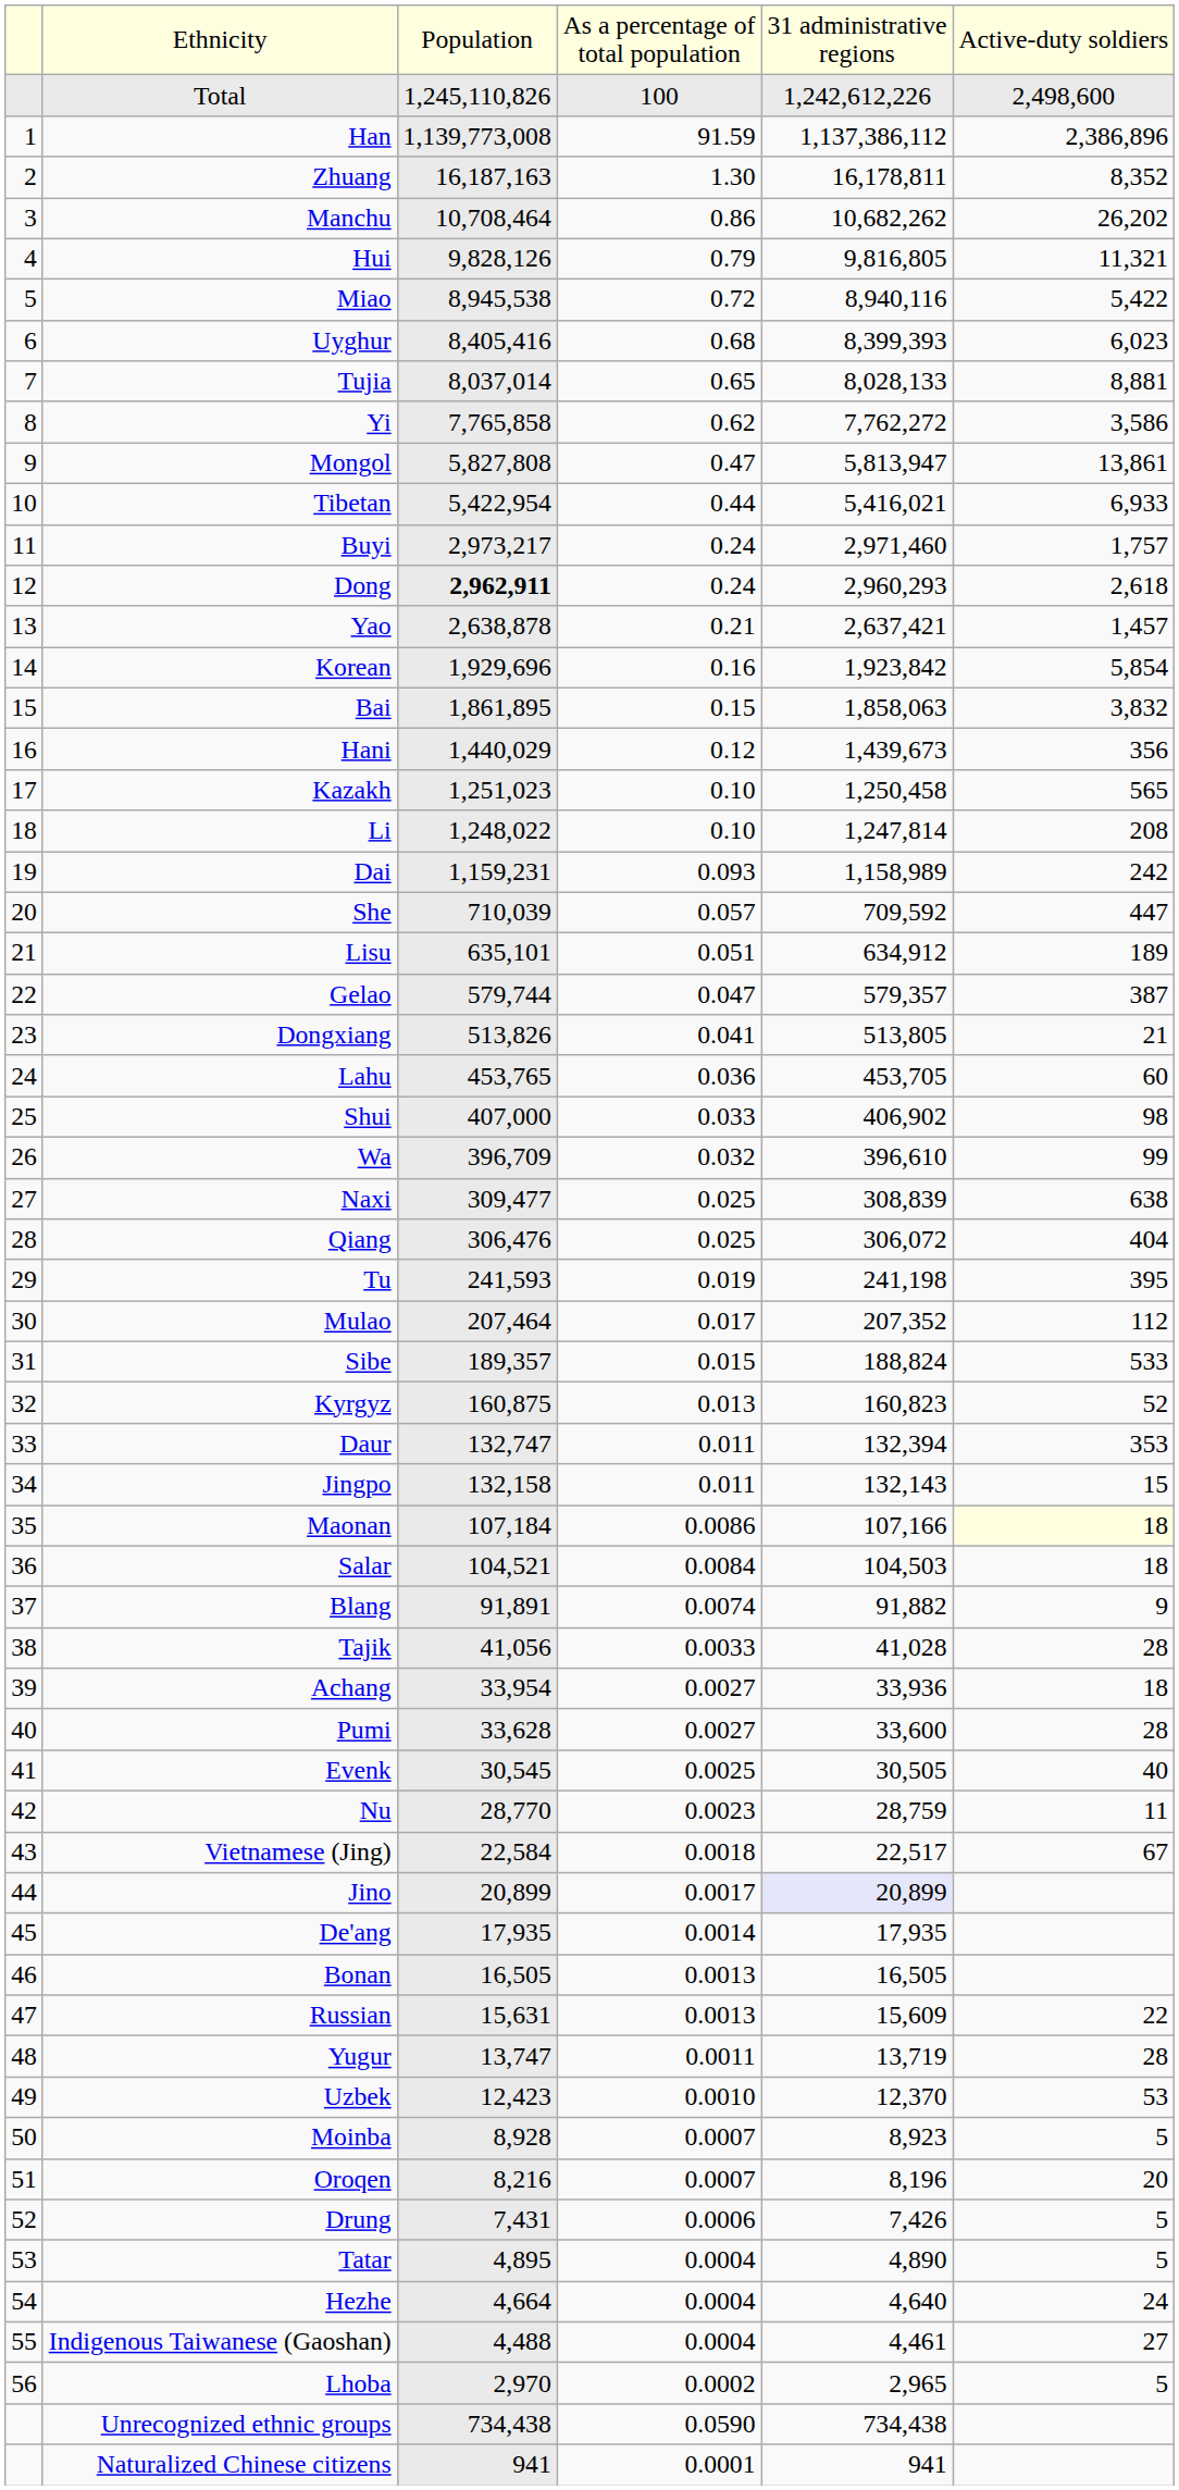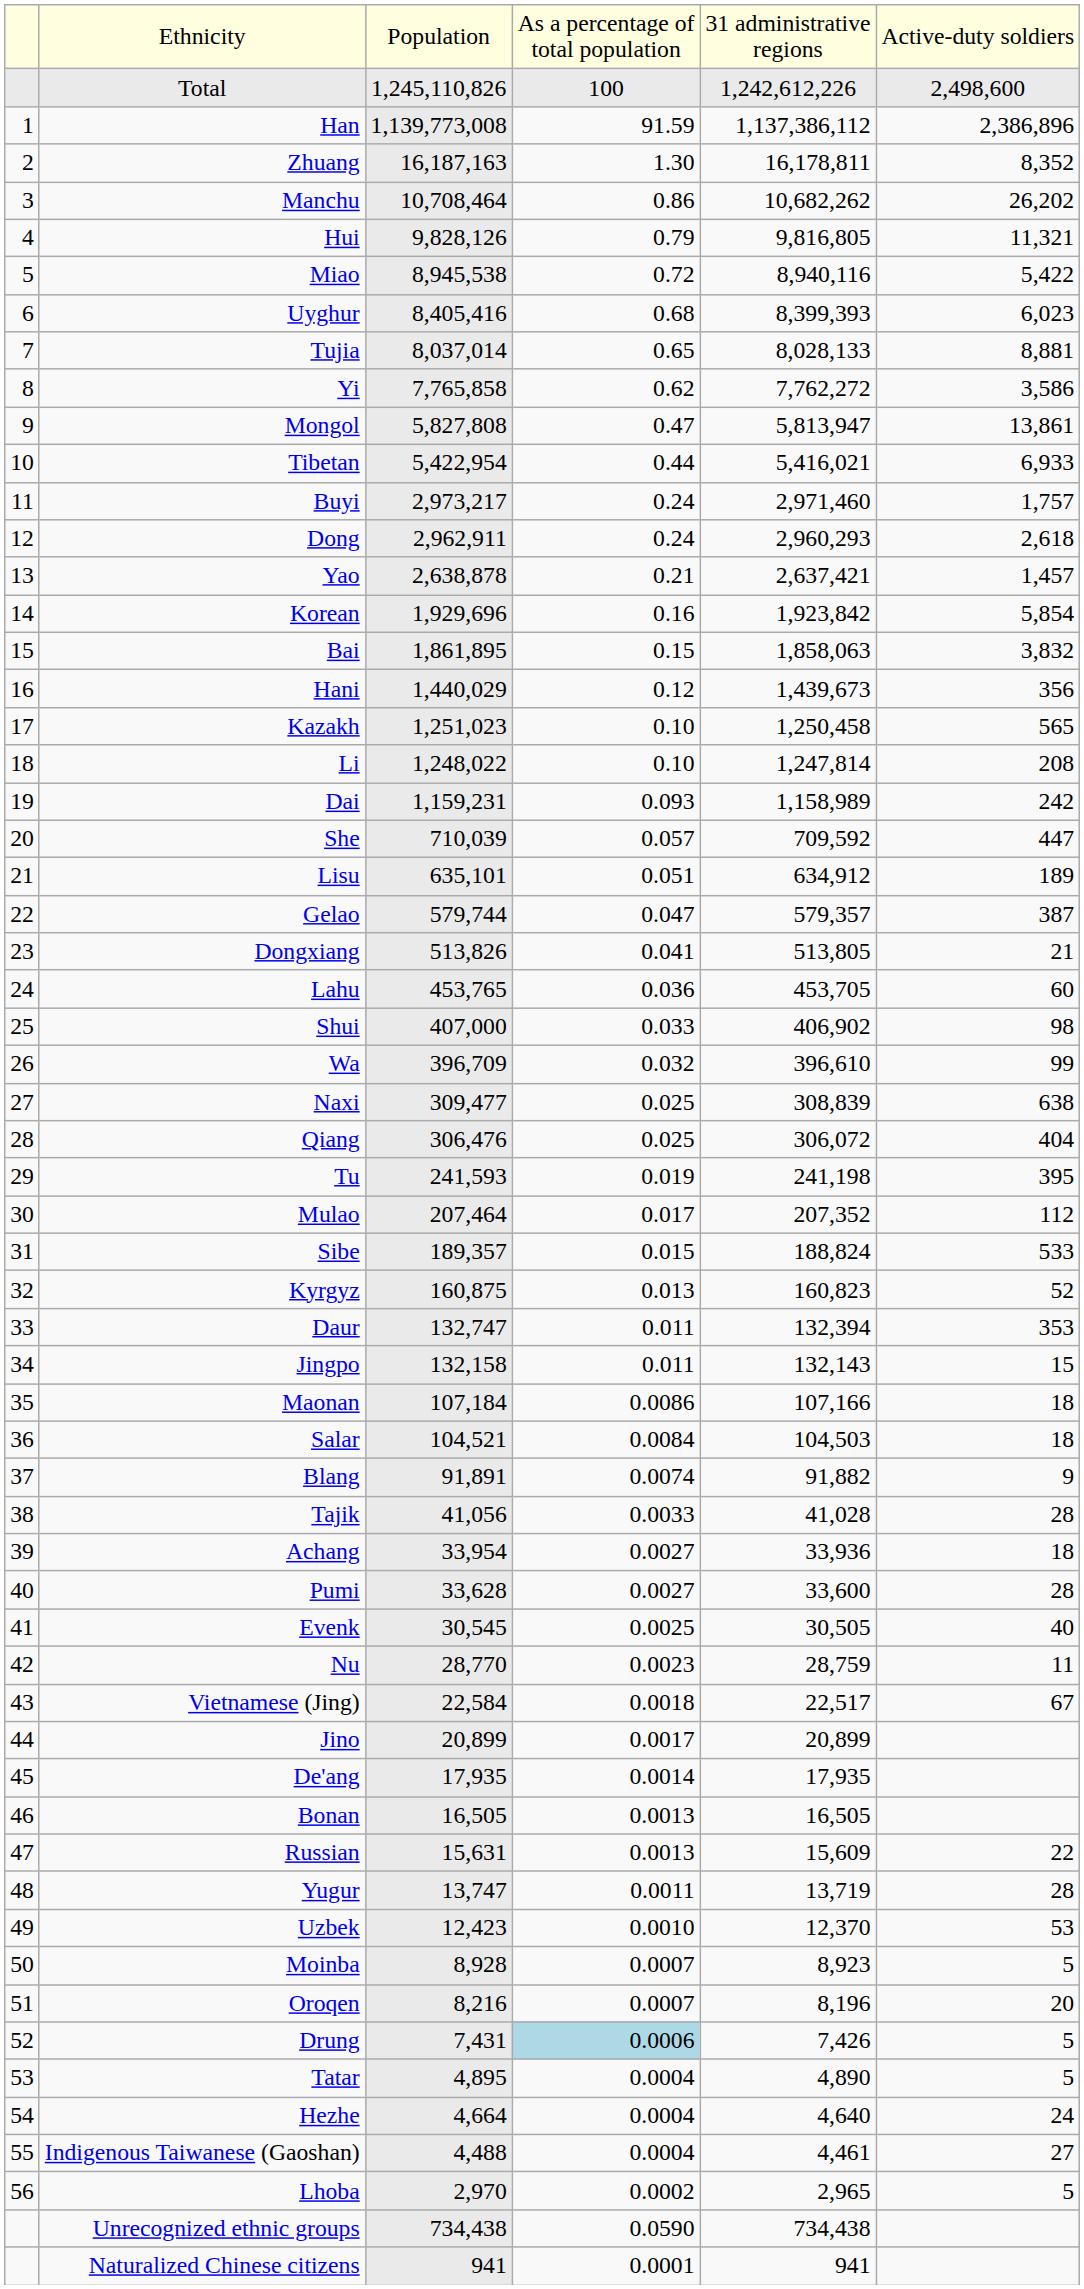Dong | column 3: bold -> normal
Maonan | column 6: lightyellow background -> no background
Jino | column 5: lavender background -> no background
Drung | column 4: no background -> lightblue background
